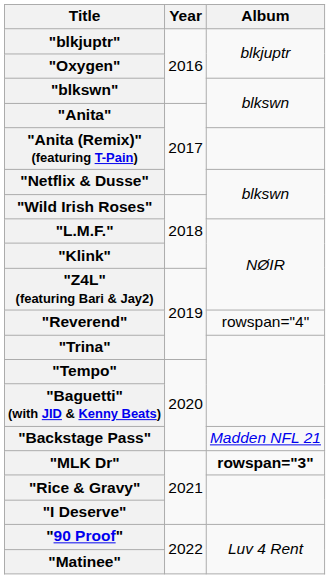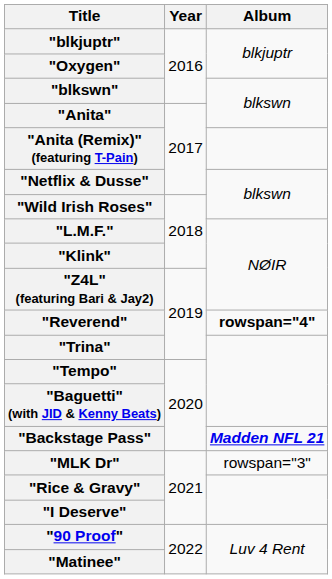"Reverend" | Album: normal -> bold
"Backstage Pass" | Album: normal -> bold
"MLK Dr" | Album: bold -> normal
